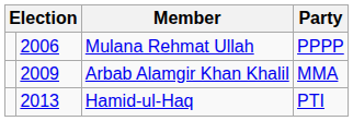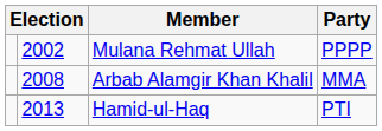Mulana Rehmat Ullah | column 2: 2006 -> 2002
Arbab Alamgir Khan Khalil | column 2: 2009 -> 2008
